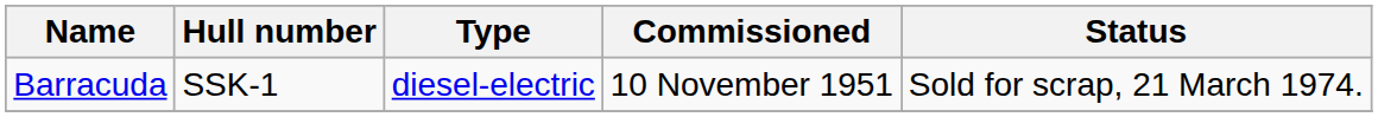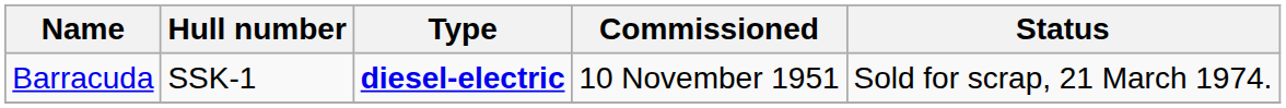Barracuda | Type: normal -> bold
